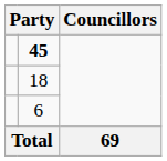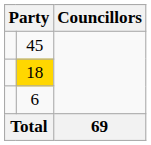45 | column 2: bold -> normal
18 | column 2: no background -> gold background
